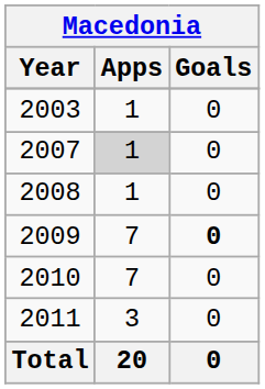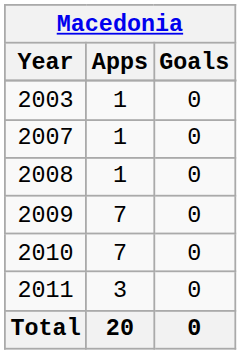2007 | Apps: lightgrey background -> no background
2009 | Goals: bold -> normal
